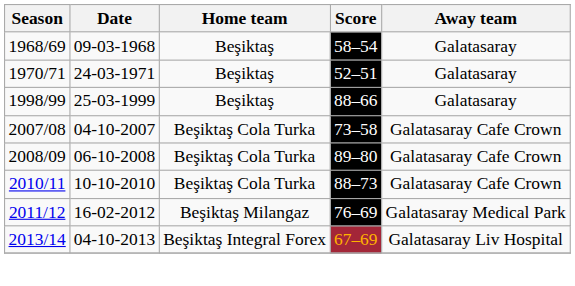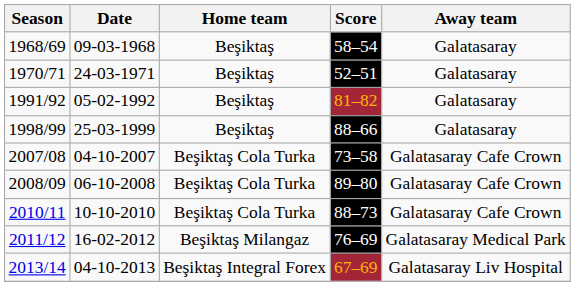+ row: 1991/92 | 05-02-1992 | Beşiktaş | 81–82 | Galatasaray
